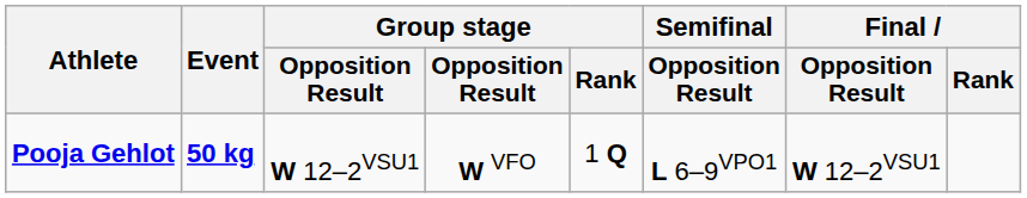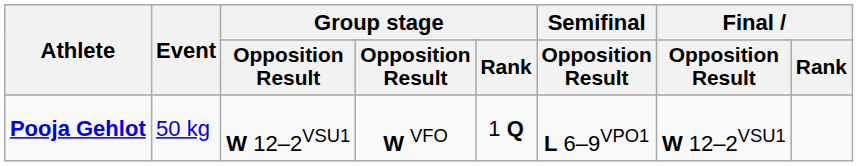Pooja Gehlot | Event: bold -> normal
